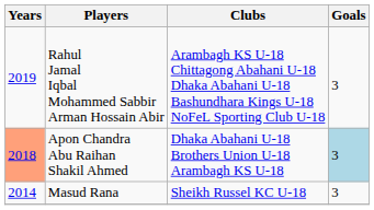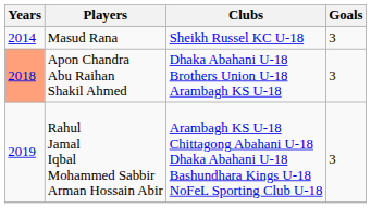rows swapped: Masud Rana <-> Rahul Jamal Iqbal Mohammed Sabbir Arman Hossain Abir
Apon Chandra Abu Raihan Shakil Ahmed | Goals: lightblue background -> no background
